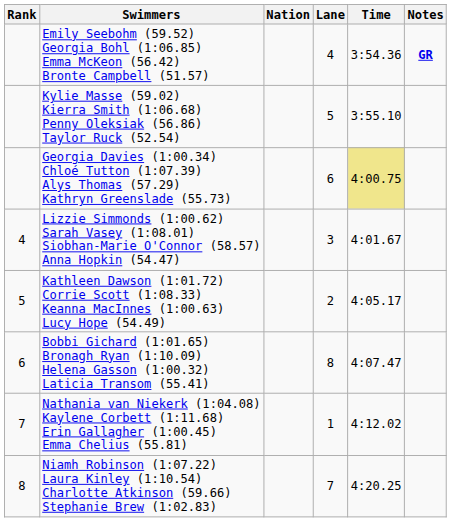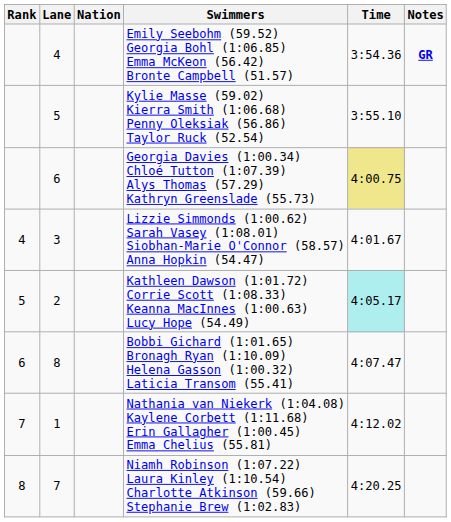columns swapped: Lane <-> Swimmers
row 6 | Time: no background -> paleturquoise background
